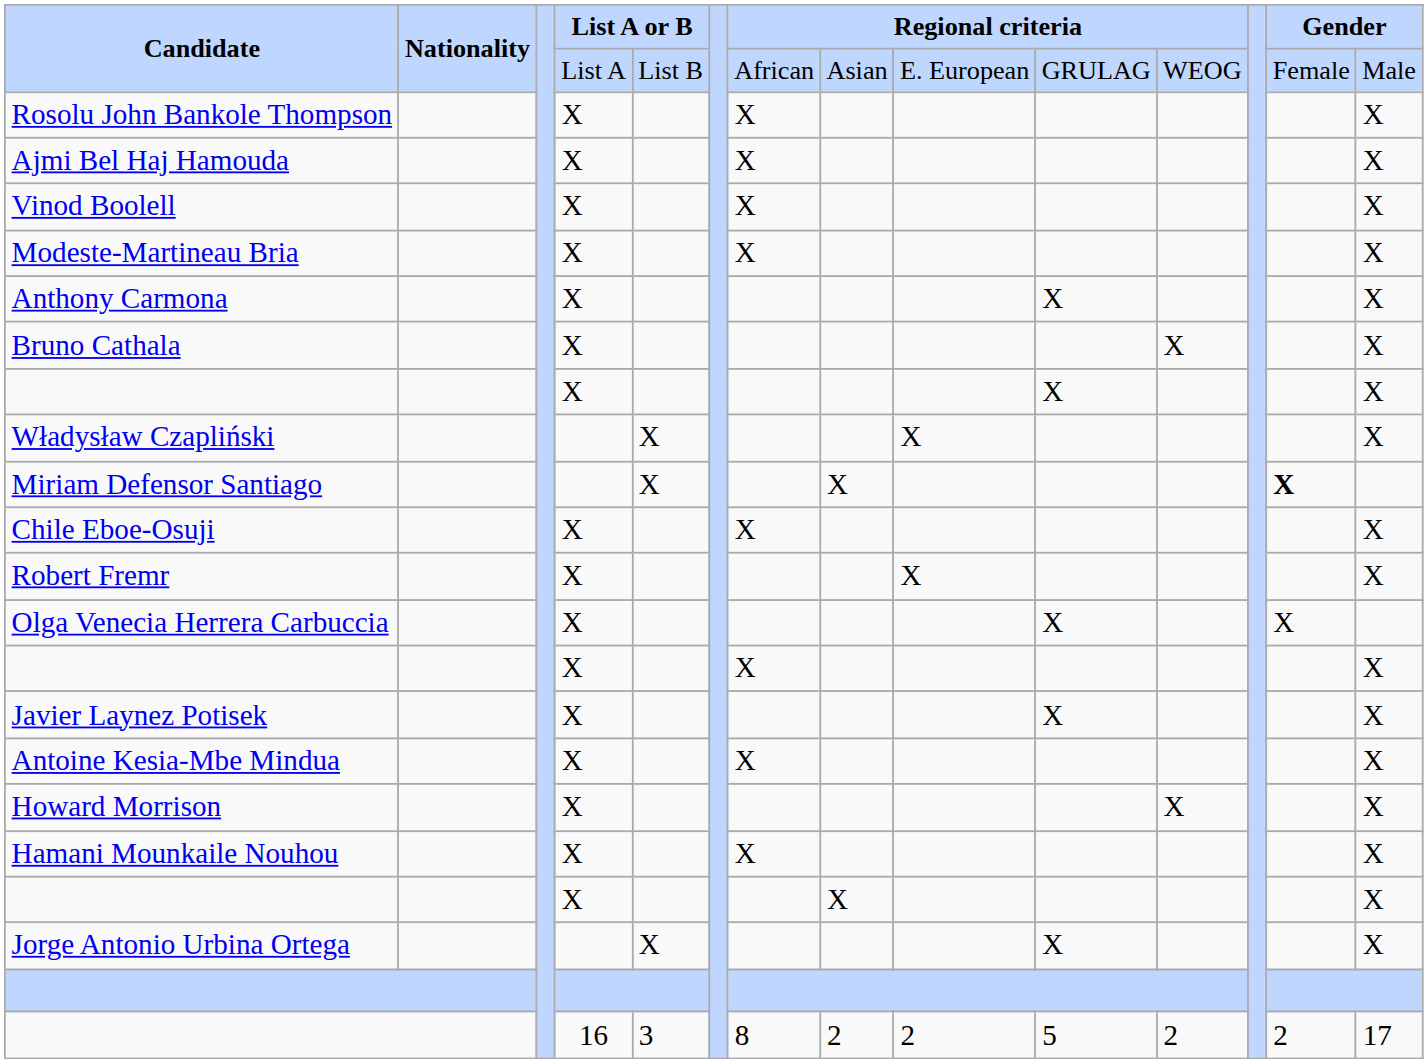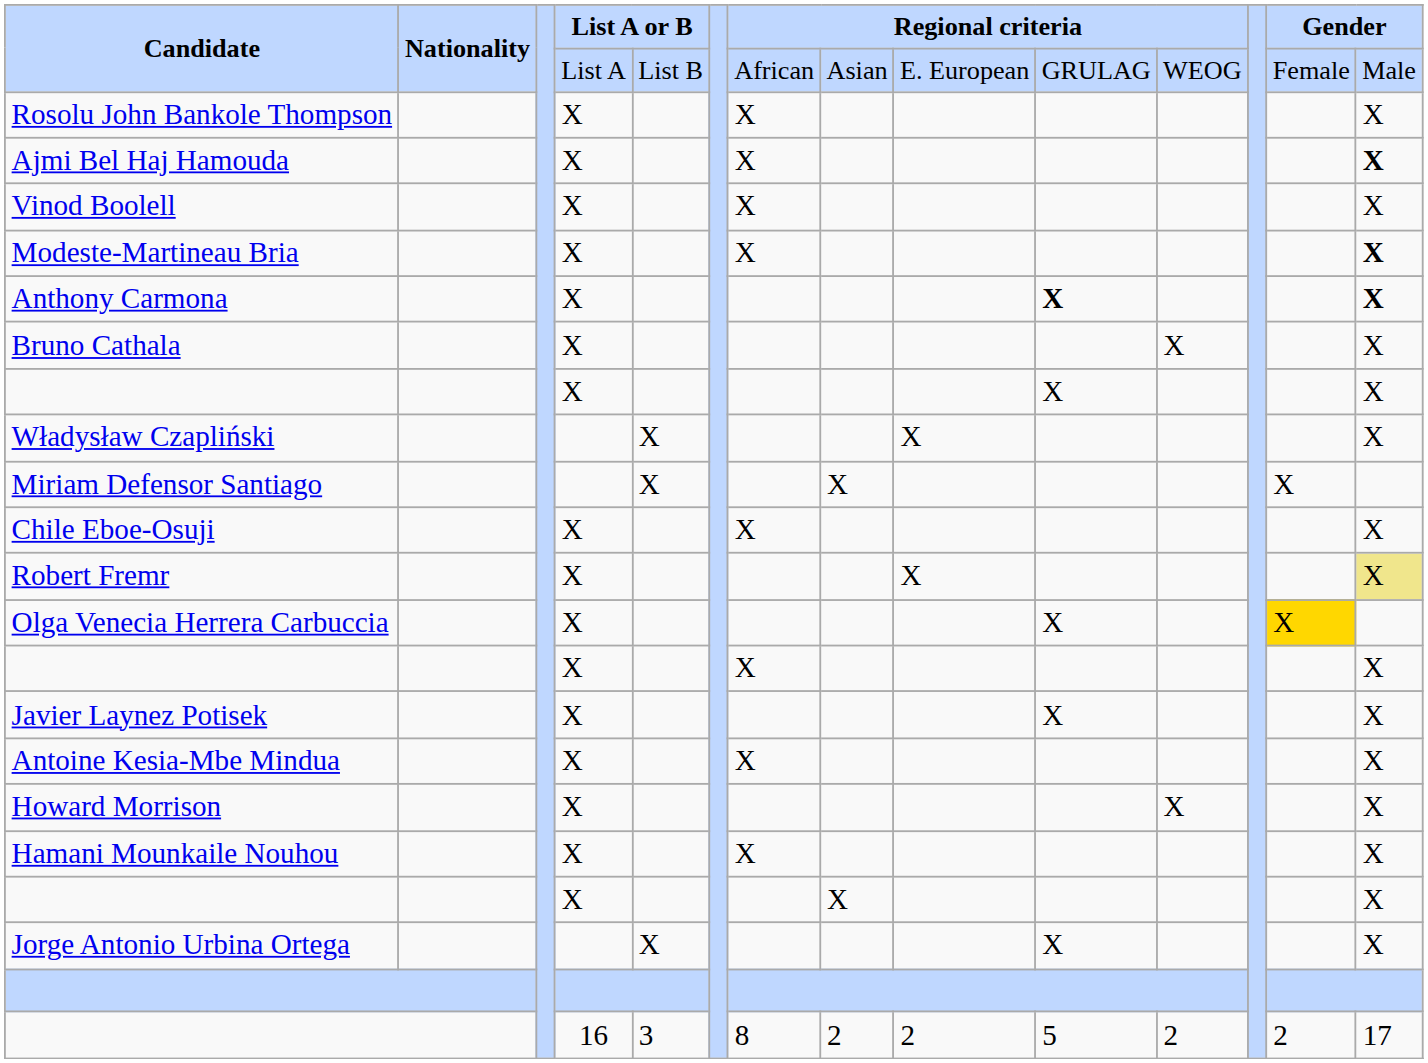Ajmi Bel Haj Hamouda | column 14: normal -> bold
Modeste-Martineau Bria | column 14: normal -> bold
Anthony Carmona | column 10: normal -> bold
Anthony Carmona | column 14: normal -> bold
Miriam Defensor Santiago | column 13: bold -> normal
Robert Fremr | column 14: no background -> khaki background
Olga Venecia Herrera Carbuccia | column 13: no background -> gold background
